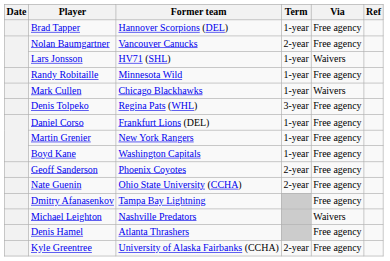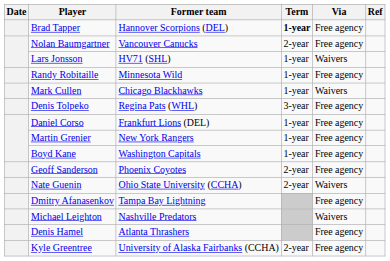Brad Tapper | Term: normal -> bold
Nate Guenin | Via: Free agency -> Waivers
